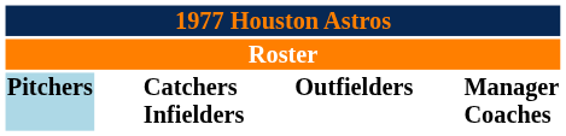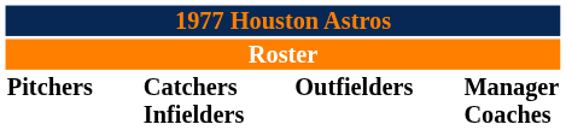Pitchers | column 1: lightblue background -> no background
